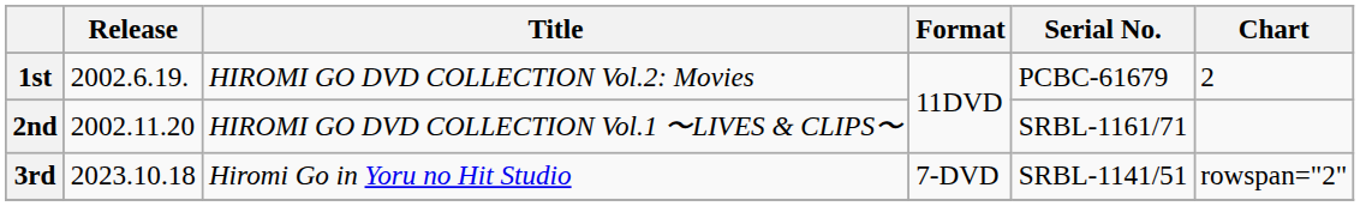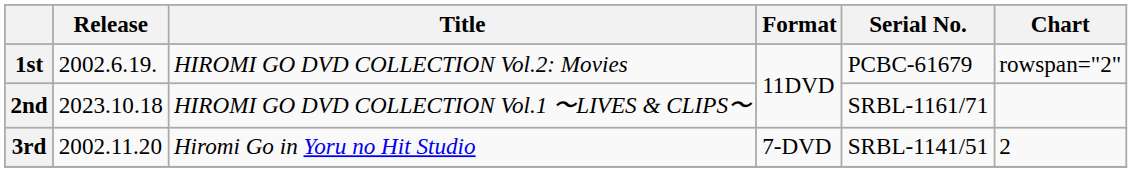1st | Chart: 2 -> rowspan="2"
2nd | Release: 2002.11.20 -> 2023.10.18
3rd | Release: 2023.10.18 -> 2002.11.20
3rd | Chart: rowspan="2" -> 2
